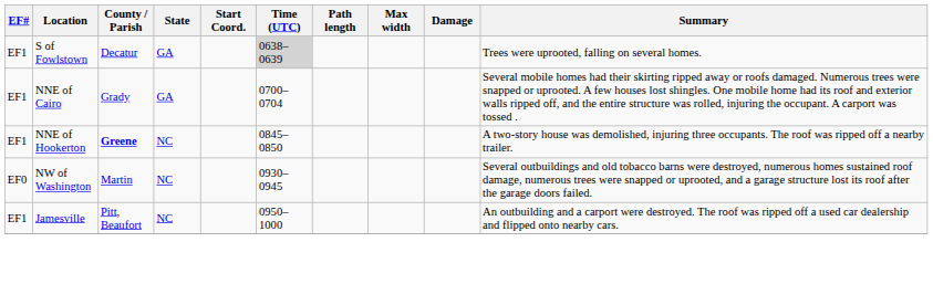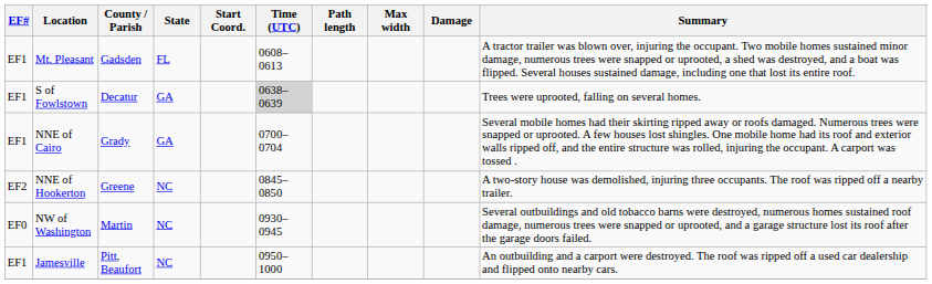+ row: EF1 | Mt. Pleasant | Gadsden | FL | 0608–0613 | A tractor trailer was blown over, injuring the occupant. Two mobile homes sustained minor damage, numerous trees were snapped or uprooted, a shed was destroyed, and a boat was flipped. Several houses sustained damage, including one that lost its entire roof.
NNE of Hookerton | EF#: EF1 -> EF2
NNE of Hookerton | County / Parish: bold -> normal
